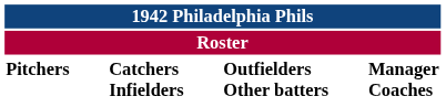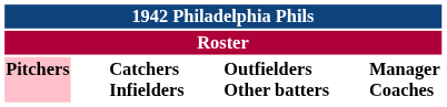Pitchers | column 1: no background -> pink background
